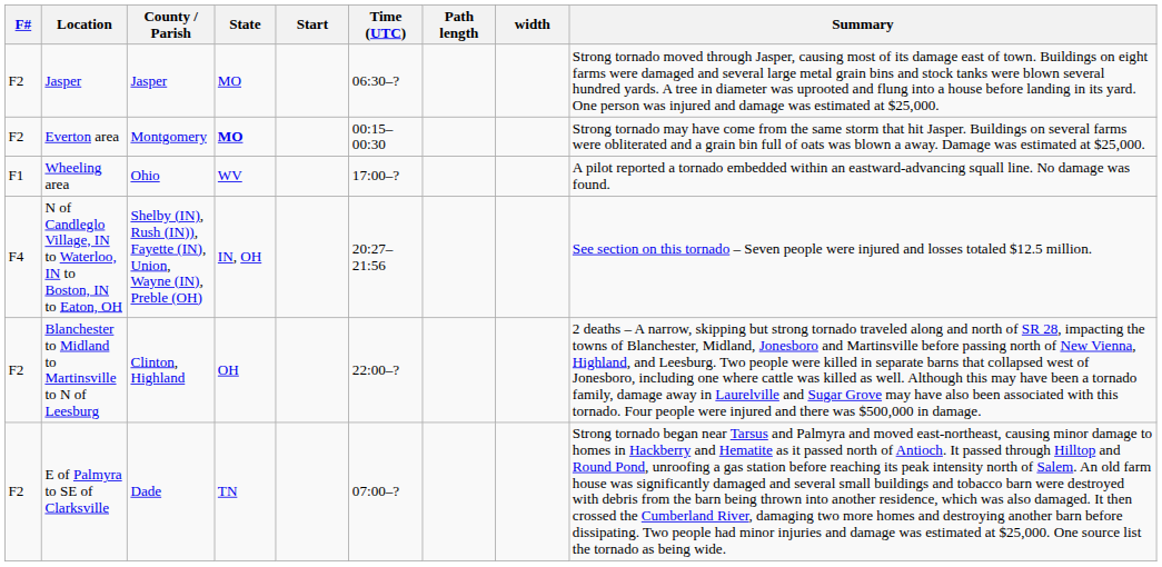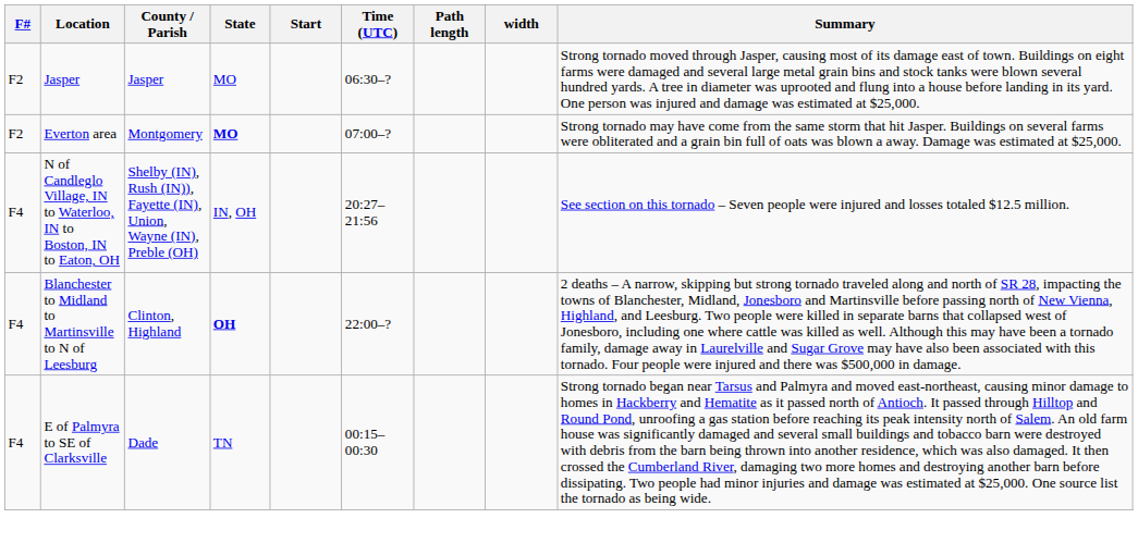Everton area | Time (UTC): 00:15–00:30 -> 07:00–?
- row: F1 | Wheeling area | Ohio | WV | 17:00–? | A pilot reported a tornado embedded within an eastward-advancing squall line. No damage was found.
Blanchester to Midland to Martinsville to N of Leesburg | F#: F2 -> F4
Blanchester to Midland to Martinsville to N of Leesburg | State: normal -> bold
E of Palmyra to SE of Clarksville | F#: F2 -> F4
E of Palmyra to SE of Clarksville | Time (UTC): 07:00–? -> 00:15–00:30
